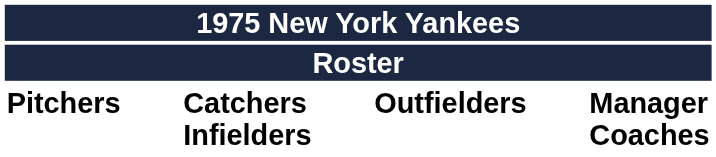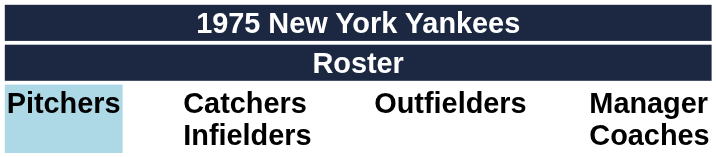Pitchers | column 1: no background -> lightblue background
